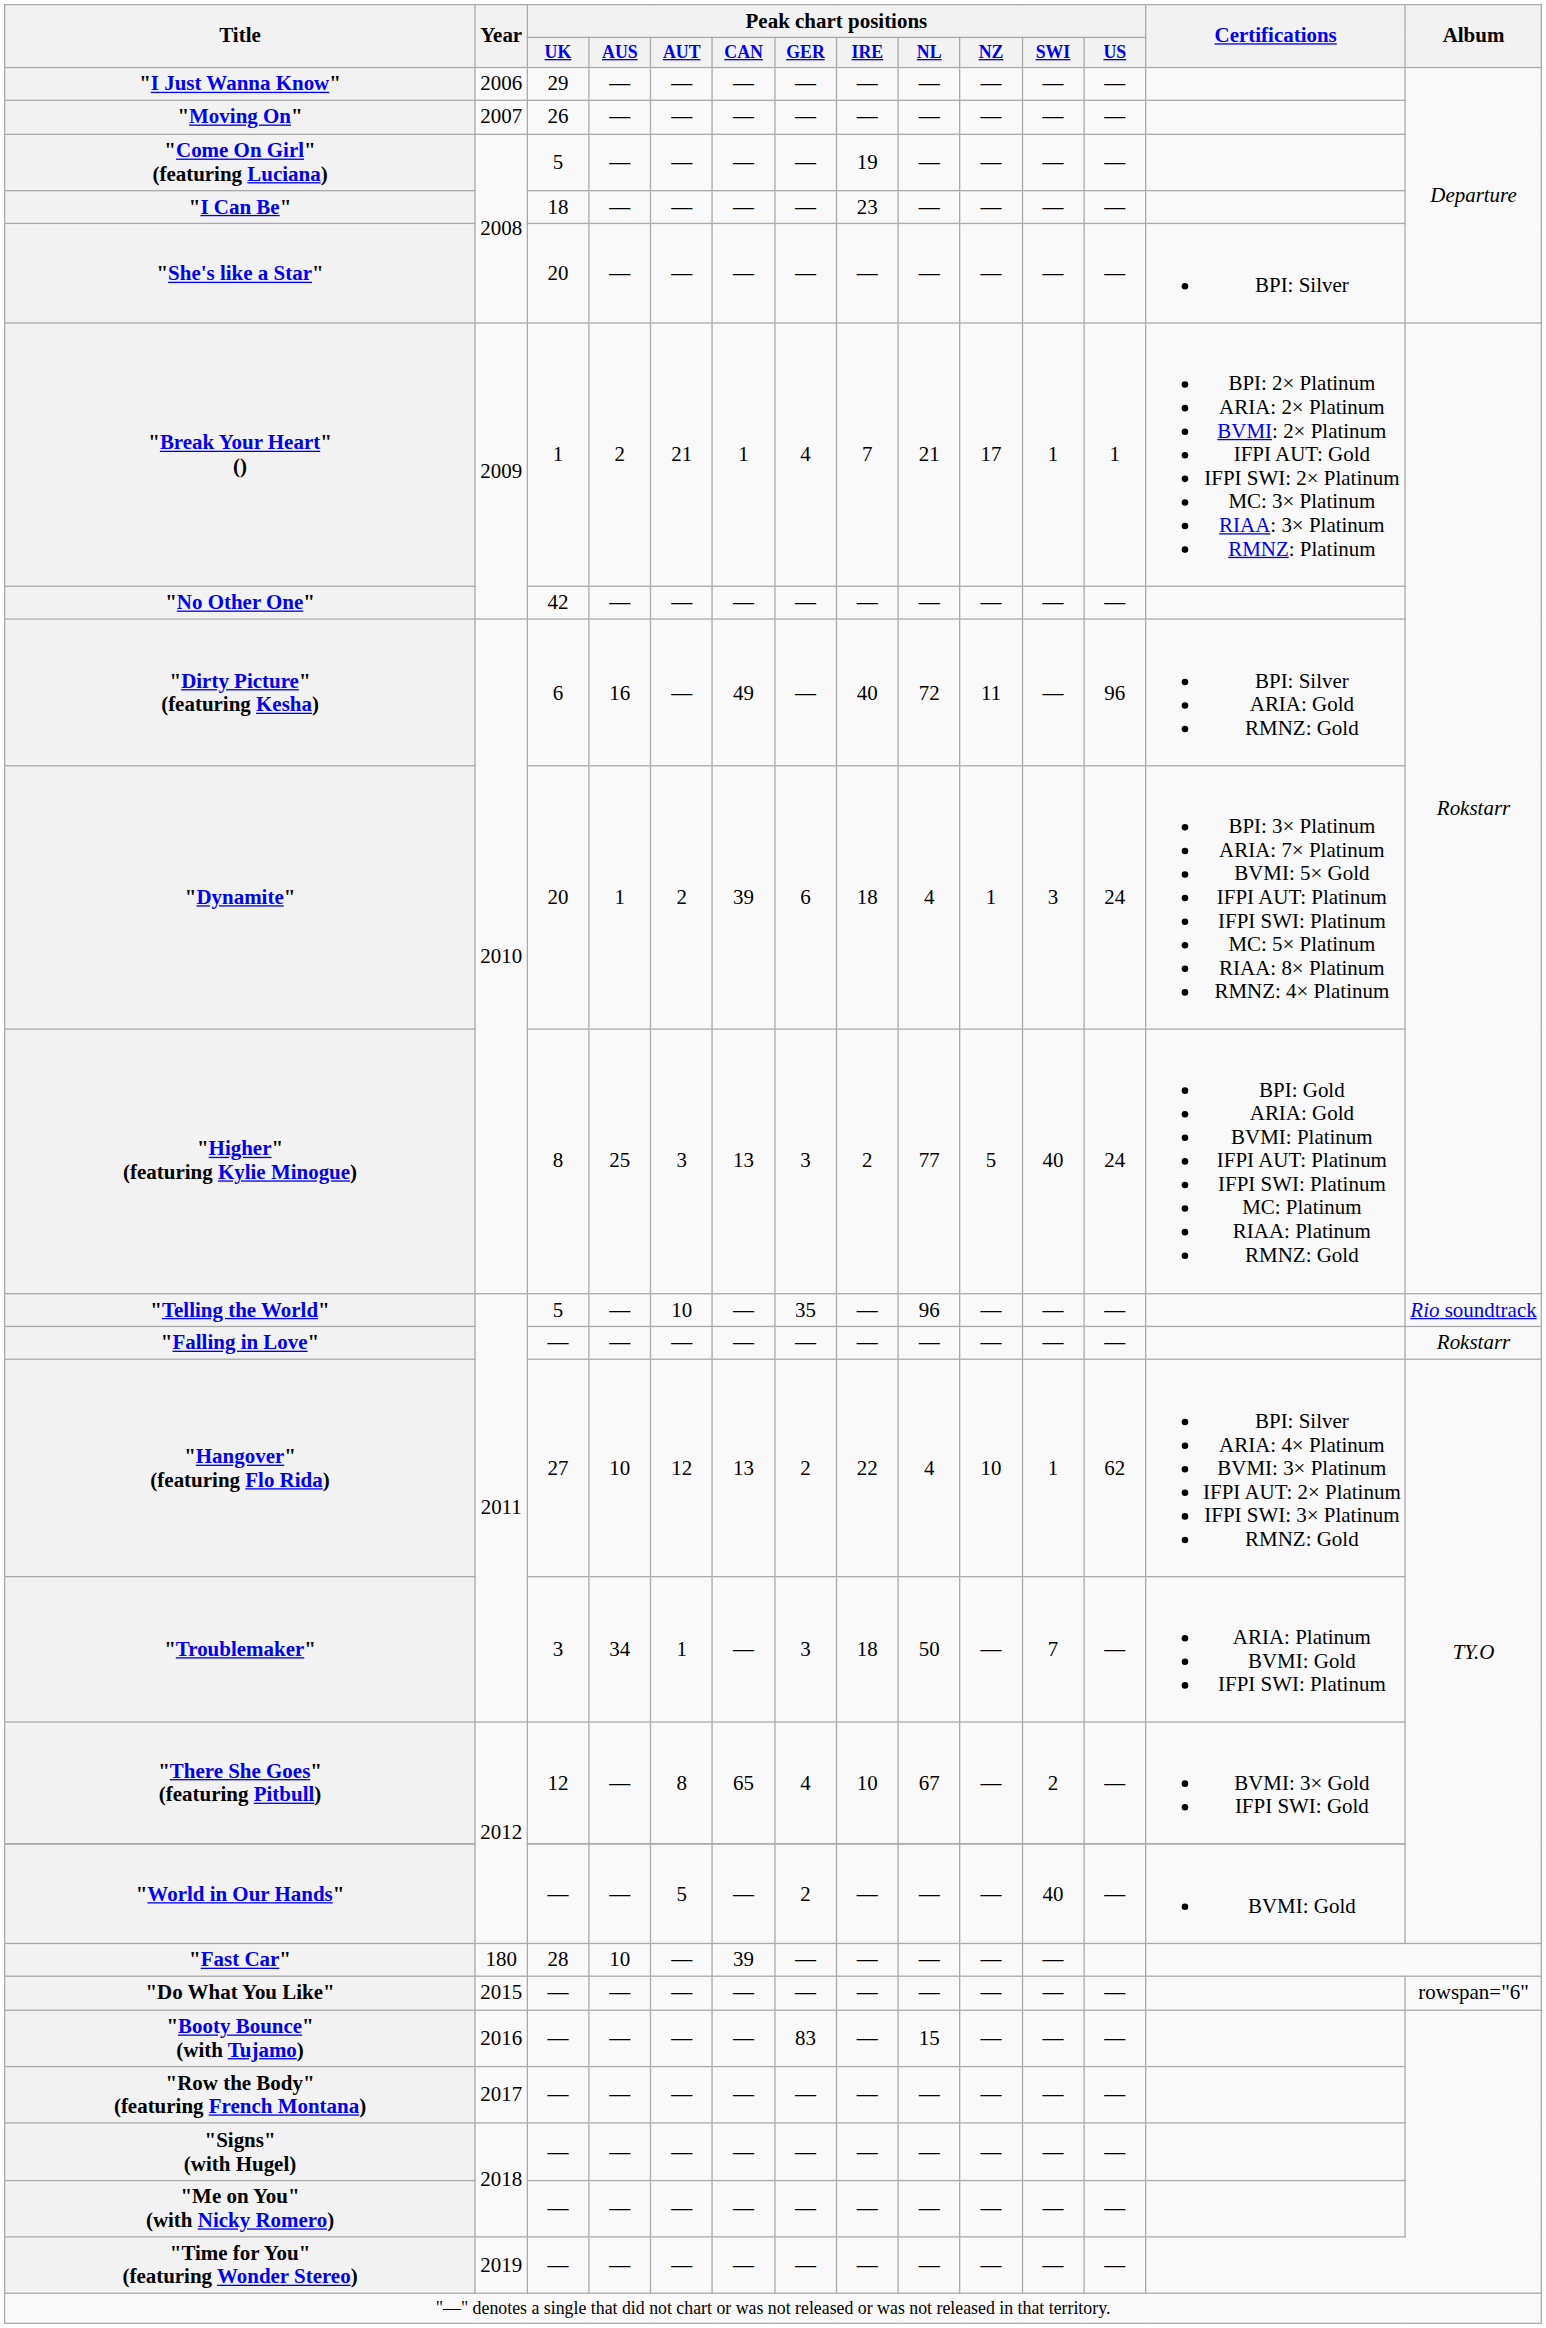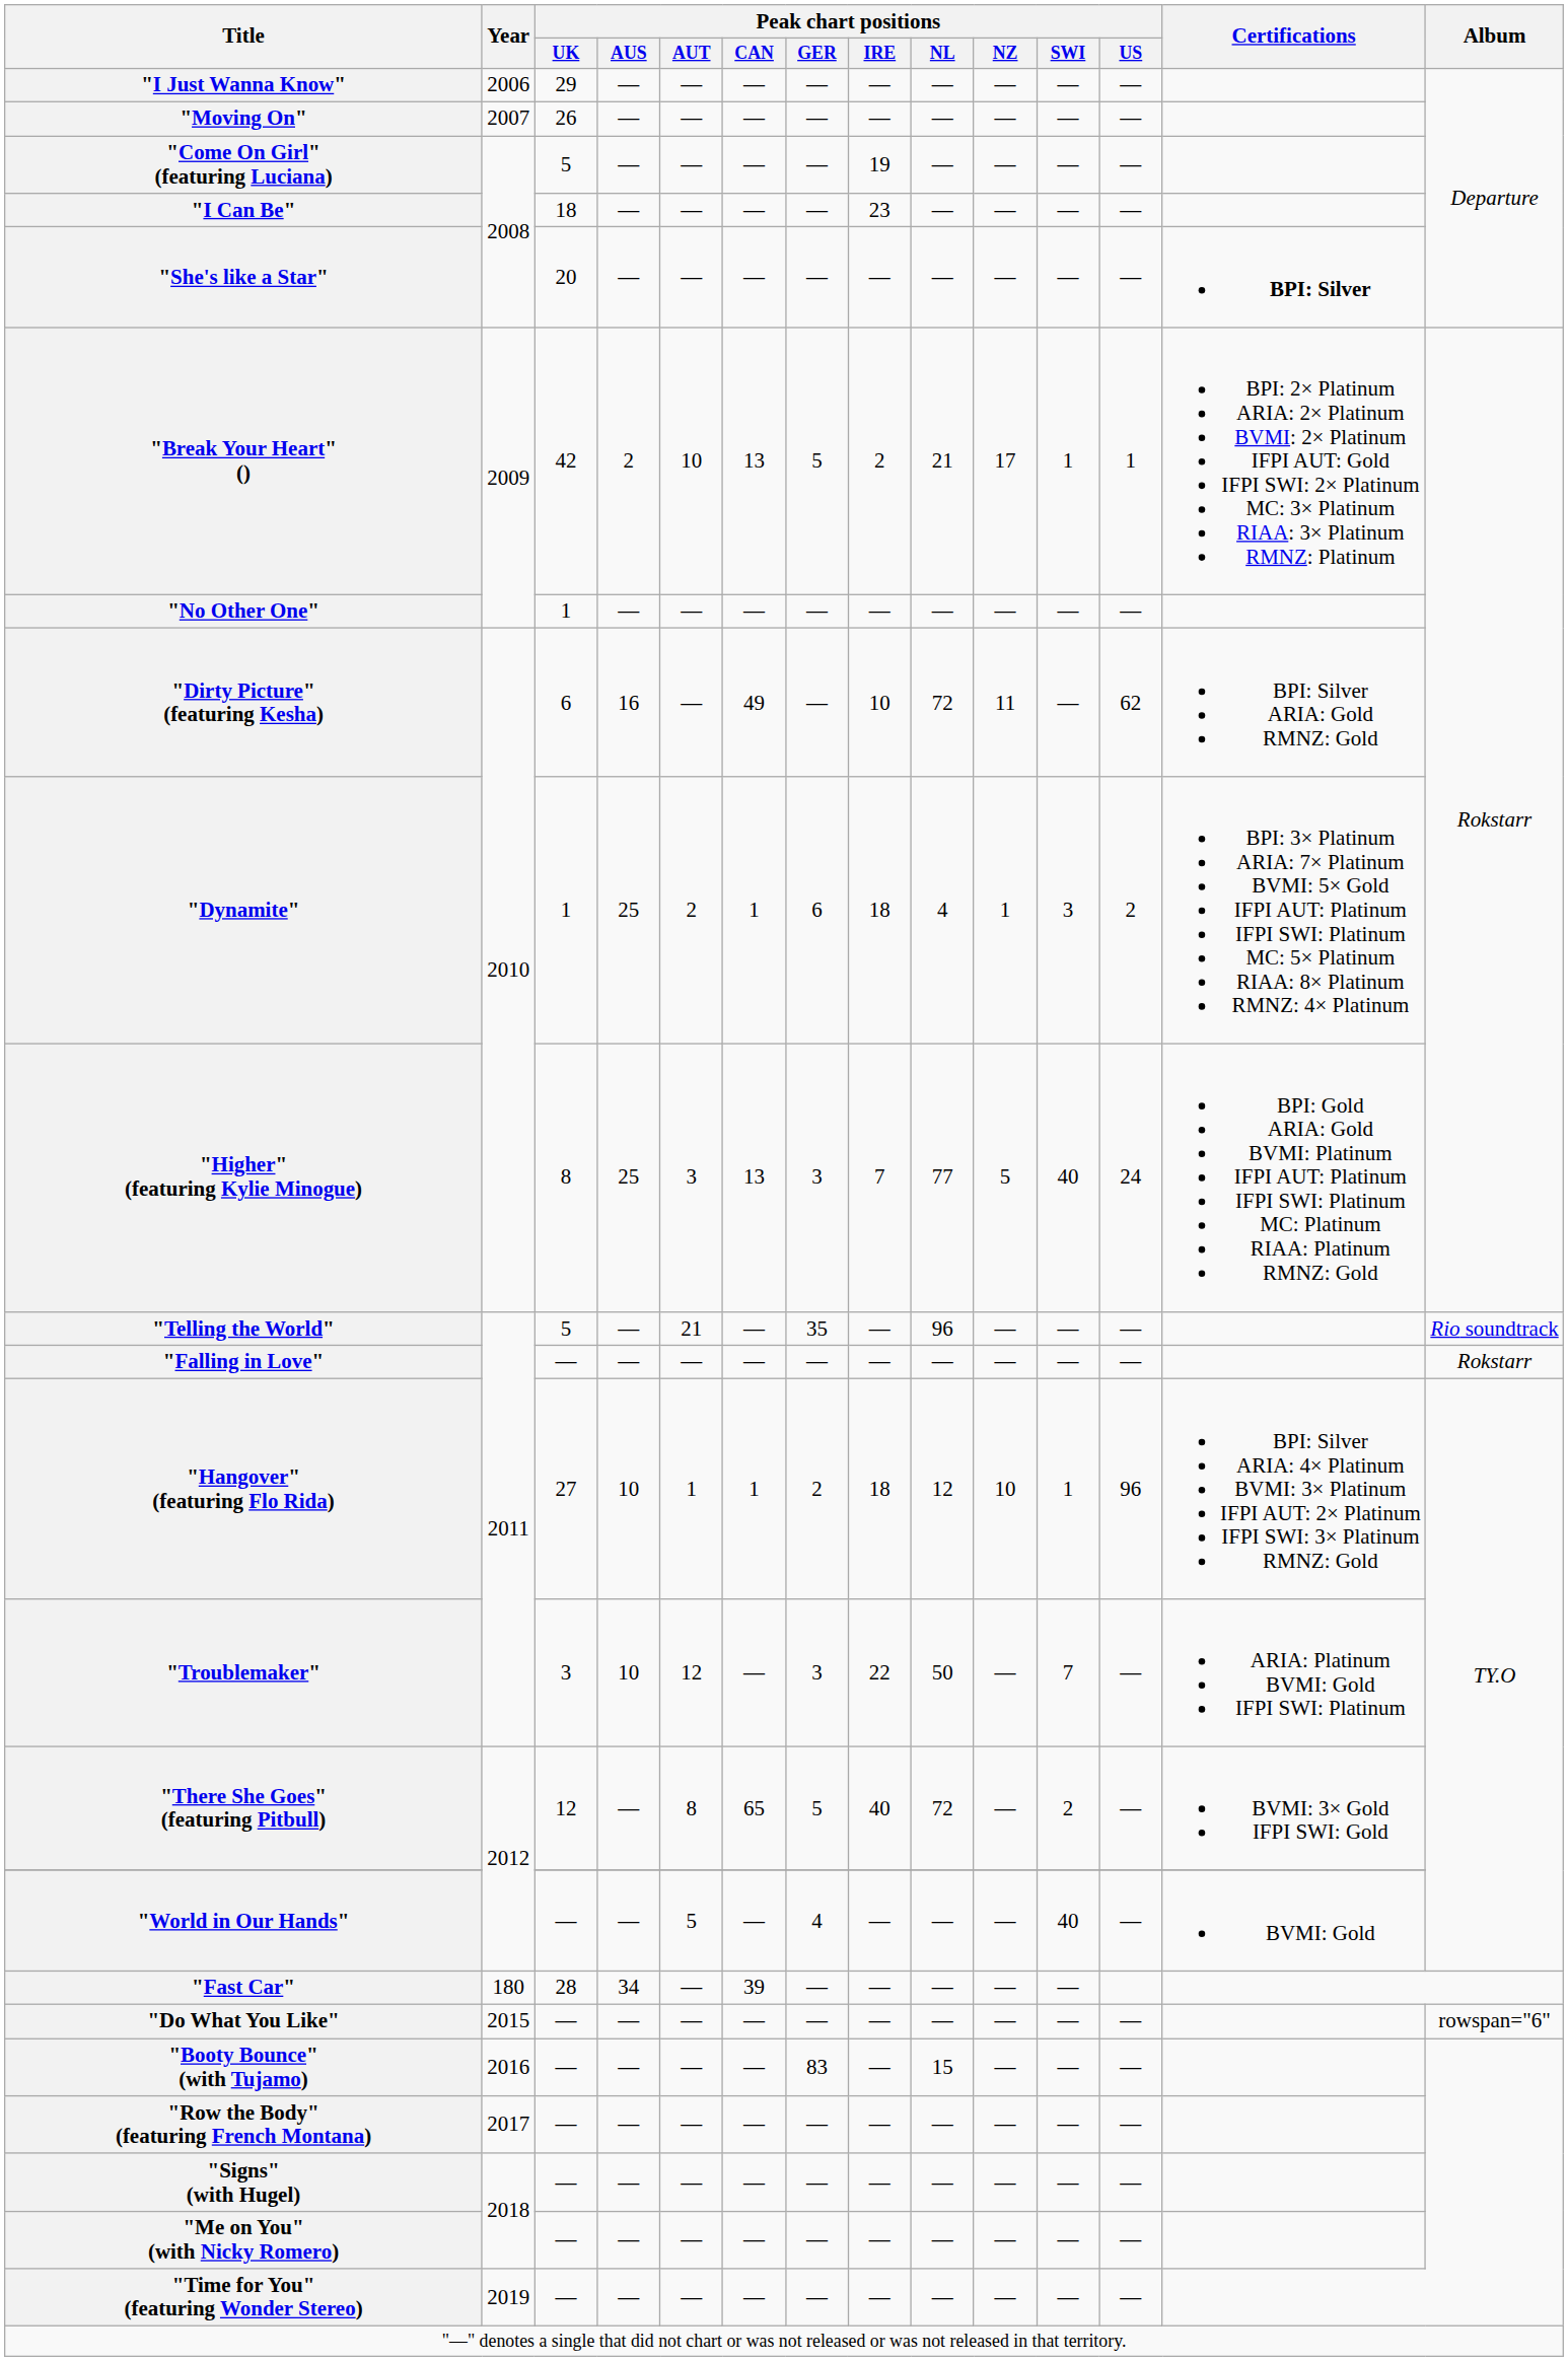"She's like a Star" | Certifications: normal -> bold
"Break Your Heart" () | Peak chart positions / UK: 1 -> 42
"Break Your Heart" () | Peak chart positions / AUT: 21 -> 10
"Break Your Heart" () | Peak chart positions / CAN: 1 -> 13
"Break Your Heart" () | Peak chart positions / GER: 4 -> 5
"Break Your Heart" () | Peak chart positions / IRE: 7 -> 2
"No Other One" | Peak chart positions / UK: 42 -> 1
"Dirty Picture" (featuring Kesha) | Peak chart positions / IRE: 40 -> 10
"Dirty Picture" (featuring Kesha) | Peak chart positions / US: 96 -> 62
"Dynamite" | Peak chart positions / UK: 20 -> 1
"Dynamite" | Peak chart positions / AUS: 1 -> 25
"Dynamite" | Peak chart positions / CAN: 39 -> 1
"Dynamite" | Peak chart positions / US: 24 -> 2
"Higher" (featuring Kylie Minogue) | Peak chart positions / IRE: 2 -> 7
"Telling the World" | Peak chart positions / AUT: 10 -> 21
"Hangover" (featuring Flo Rida) | Peak chart positions / AUT: 12 -> 1
"Hangover" (featuring Flo Rida) | Peak chart positions / CAN: 13 -> 1
"Hangover" (featuring Flo Rida) | Peak chart positions / IRE: 22 -> 18
"Hangover" (featuring Flo Rida) | Peak chart positions / NL: 4 -> 12
"Hangover" (featuring Flo Rida) | Peak chart positions / US: 62 -> 96
"Troublemaker" | Peak chart positions / AUS: 34 -> 10
"Troublemaker" | Peak chart positions / AUT: 1 -> 12
"Troublemaker" | Peak chart positions / IRE: 18 -> 22
"There She Goes" (featuring Pitbull) | Peak chart positions / GER: 4 -> 5
"There She Goes" (featuring Pitbull) | Peak chart positions / IRE: 10 -> 40
"There She Goes" (featuring Pitbull) | Peak chart positions / NL: 67 -> 72
"World in Our Hands" | Peak chart positions / GER: 2 -> 4
"Fast Car" | Peak chart positions / AUS: 10 -> 34
